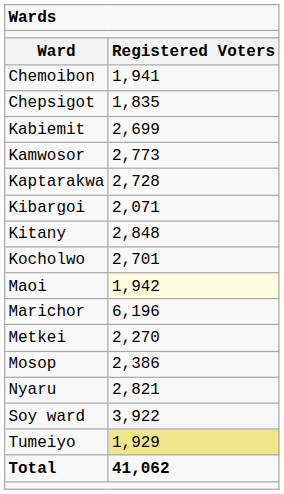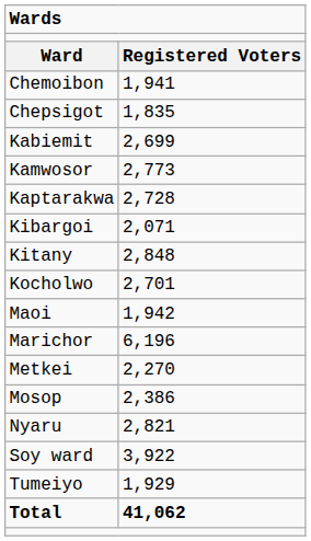row 12 | column 2: lightyellow background -> no background
row 18 | column 2: khaki background -> no background
